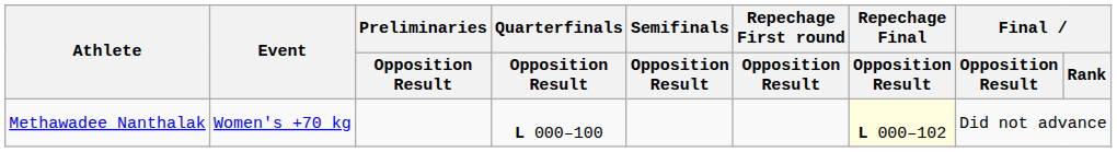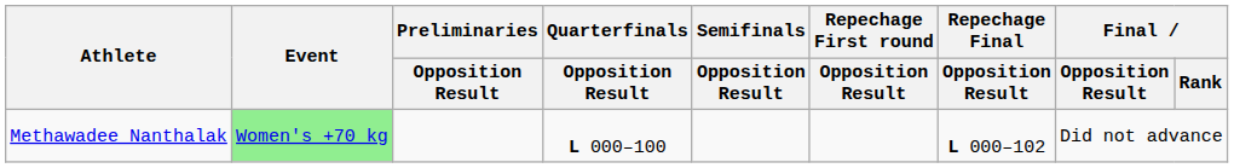Methawadee Nanthalak | Event: no background -> lightgreen background
Methawadee Nanthalak | Repechage Final / Opposition Result: lightyellow background -> no background
